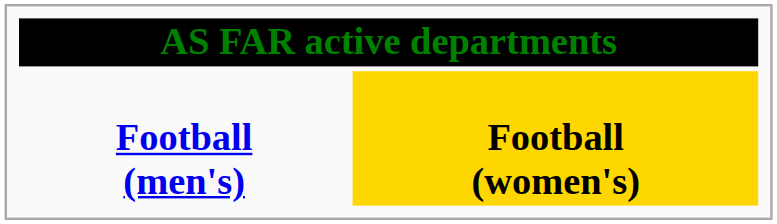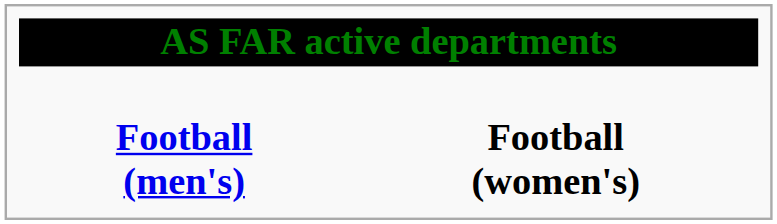Football (men's) | column 2: gold background -> no background
